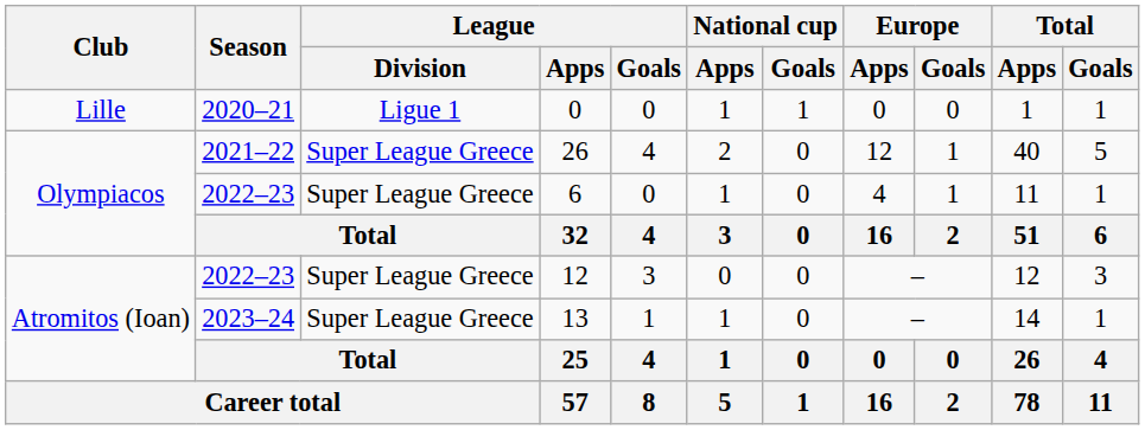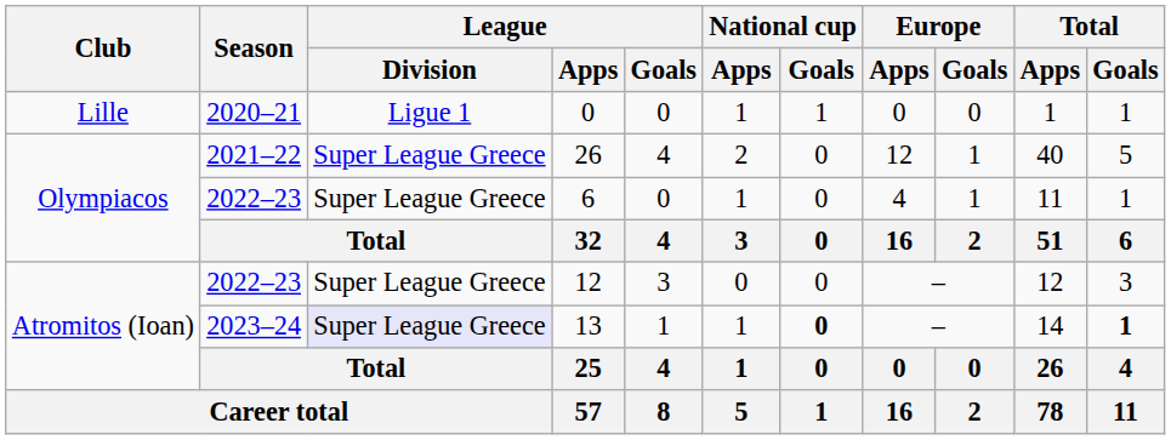13 | League / Division: no background -> lavender background
13 | National cup / Goals: normal -> bold
13 | Total / Goals: normal -> bold
